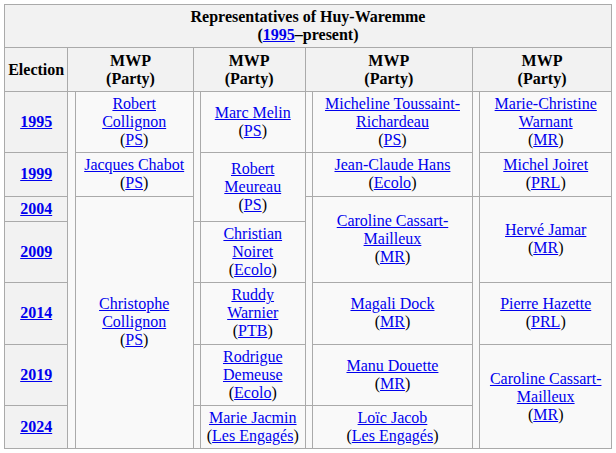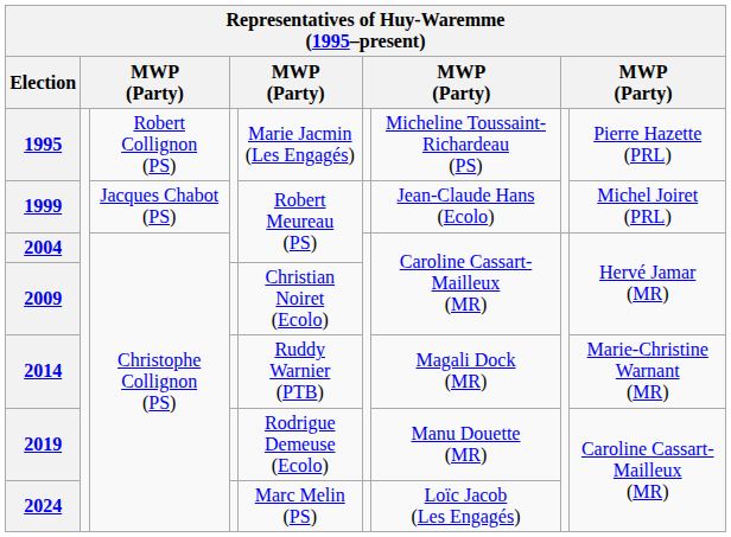1995 | column 5: Marc Melin (PS) -> Marie Jacmin (Les Engagés)
1995 | column 9: Marie-Christine Warnant (MR) -> Pierre Hazette (PRL)
2014 | column 9: Pierre Hazette (PRL) -> Marie-Christine Warnant (MR)
2024 | column 5: Marie Jacmin (Les Engagés) -> Marc Melin (PS)
